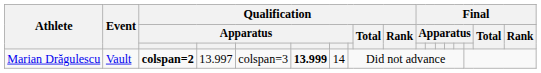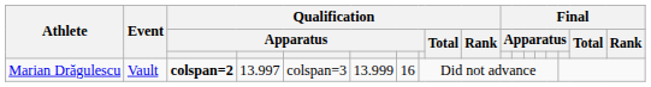Marian Drăgulescu | column 6: bold -> normal
Marian Drăgulescu | column 7: 14 -> 16
